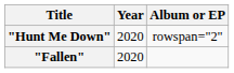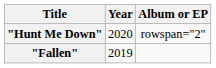"Fallen" | Year: 2020 -> 2019
